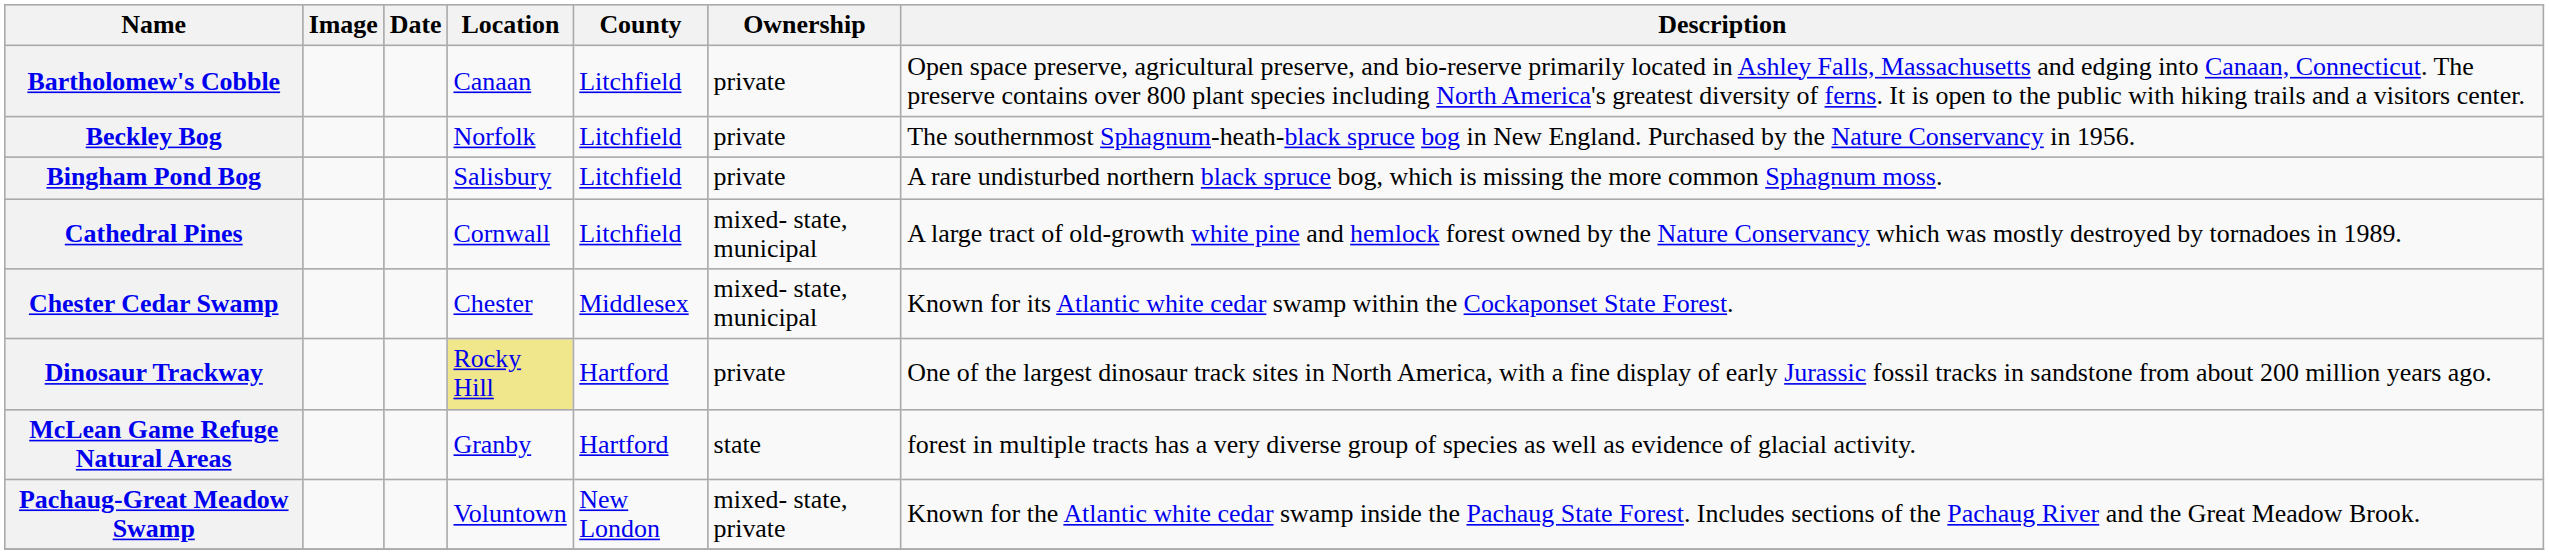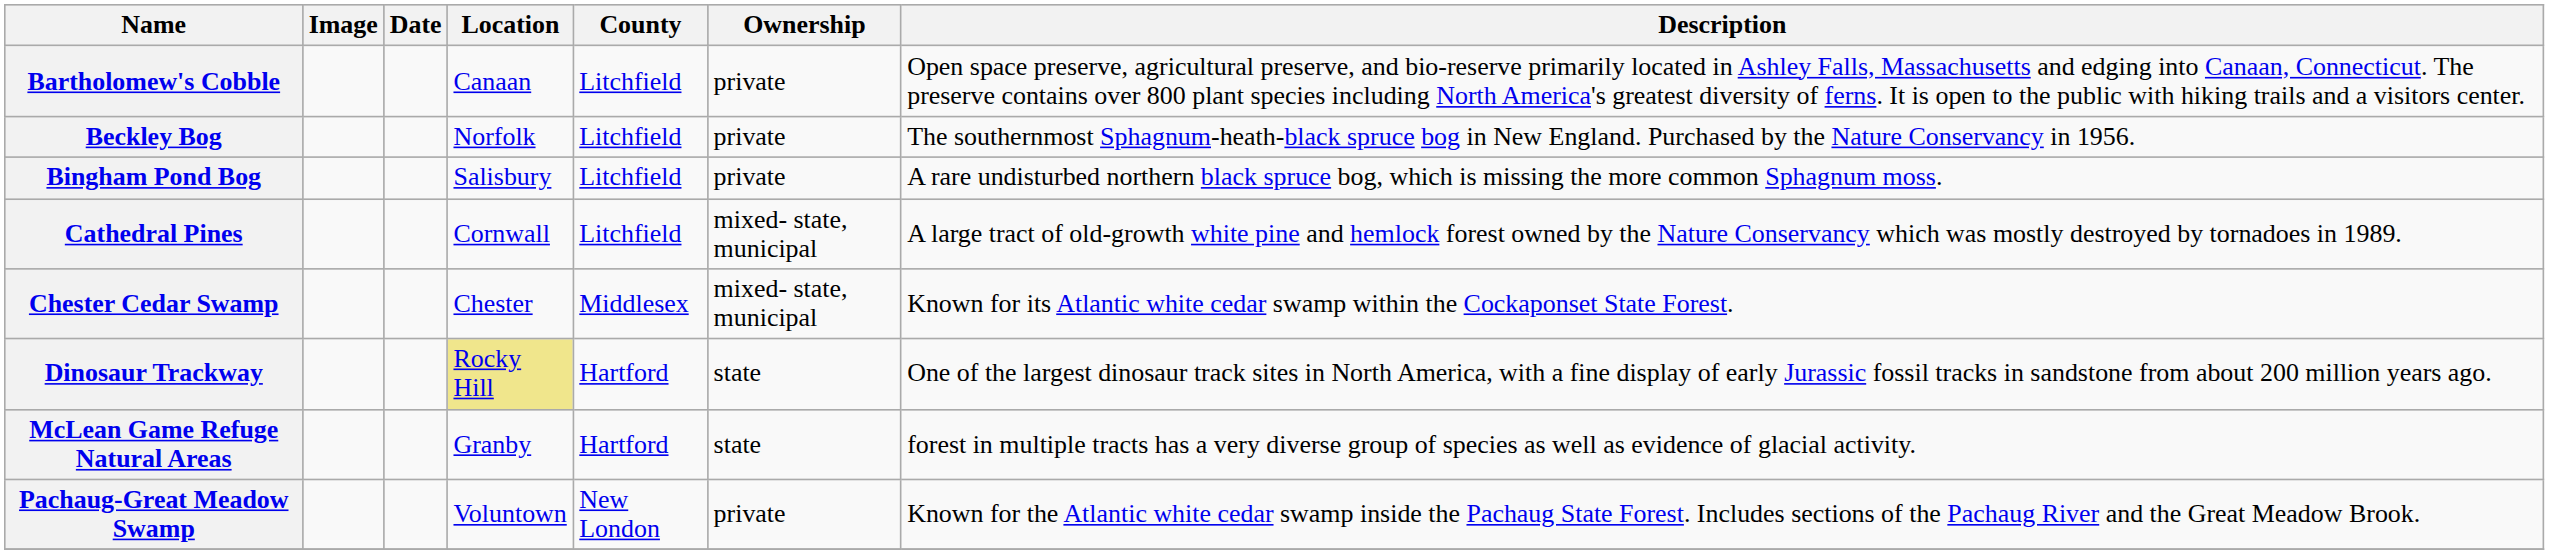Dinosaur Trackway | Ownership: private -> state
Pachaug-Great Meadow Swamp | Ownership: mixed- state, private -> private
